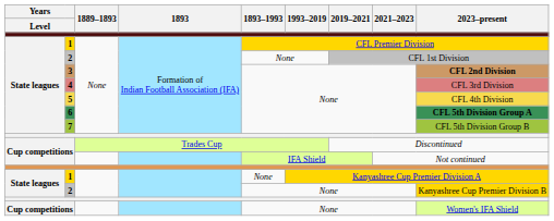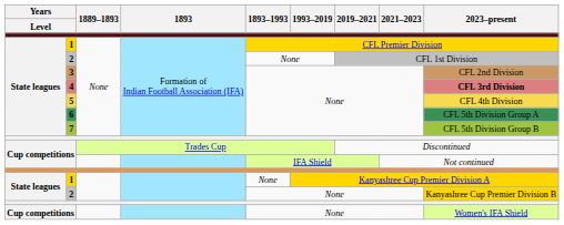3 | 2023–present: bold -> normal
4 | 2023–present: normal -> bold
6 | 2023–present: bold -> normal
